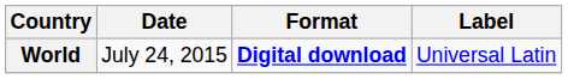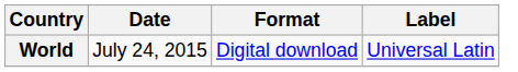World | Format: bold -> normal
